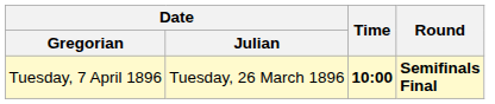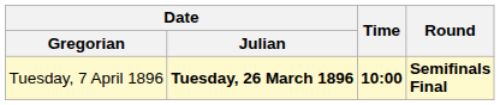Tuesday, 7 April 1896 | Date / Julian: normal -> bold
